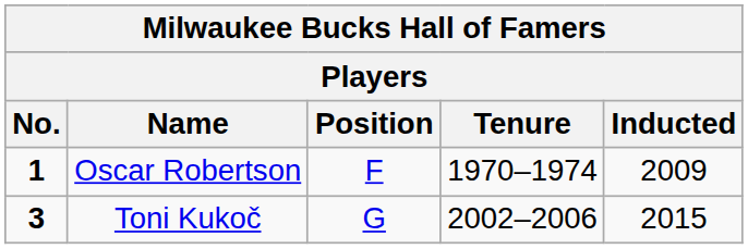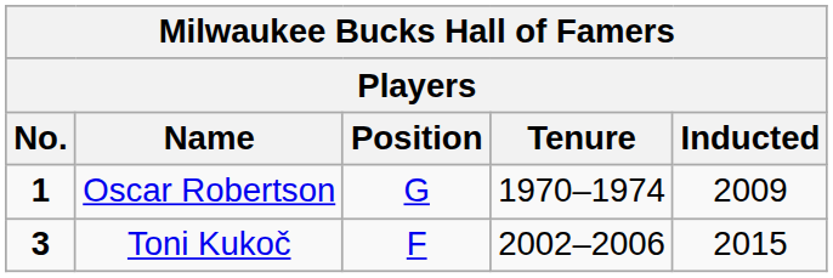Oscar Robertson | Position: F -> G
Toni Kukoč | Position: G -> F
